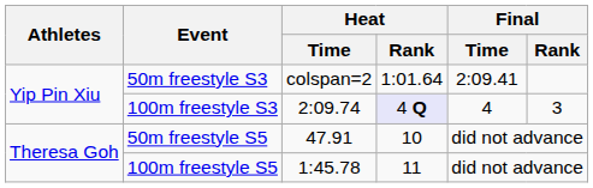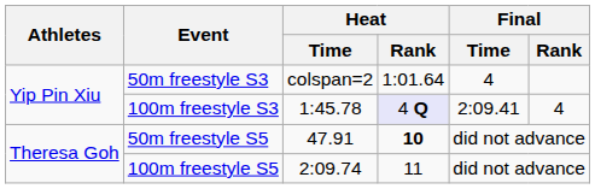50m freestyle S3 | Final / Time: 2:09.41 -> 4
100m freestyle S3 | Heat / Time: 2:09.74 -> 1:45.78
100m freestyle S3 | Final / Time: 4 -> 2:09.41
100m freestyle S3 | Final / Rank: 3 -> 4
50m freestyle S5 | Heat / Rank: normal -> bold
100m freestyle S5 | Heat / Time: 1:45.78 -> 2:09.74
